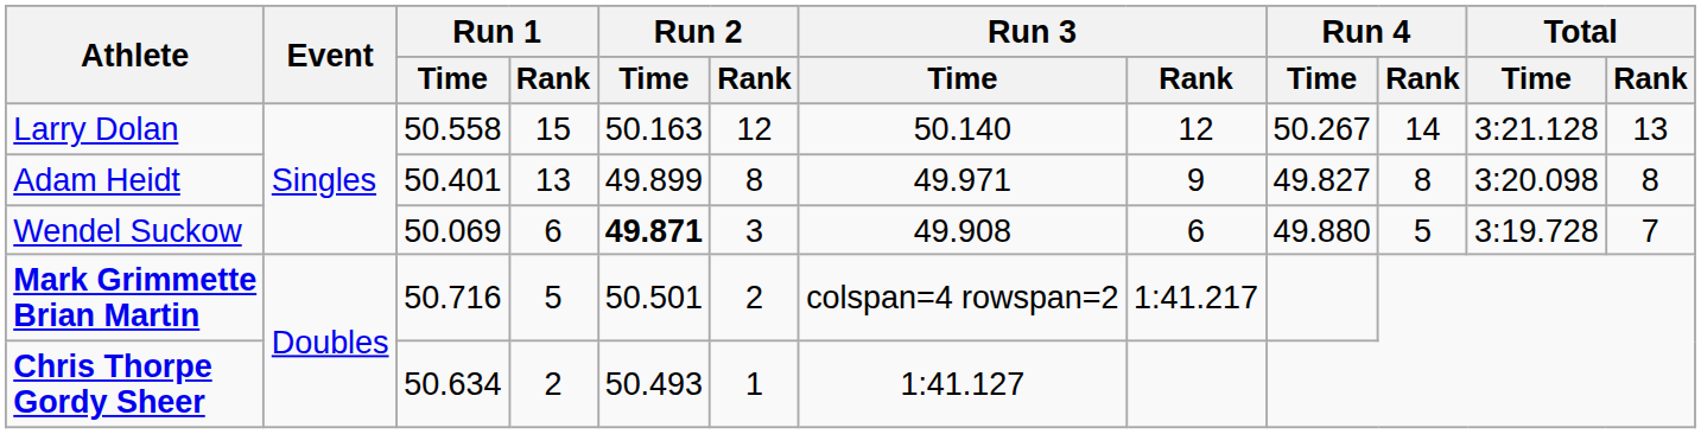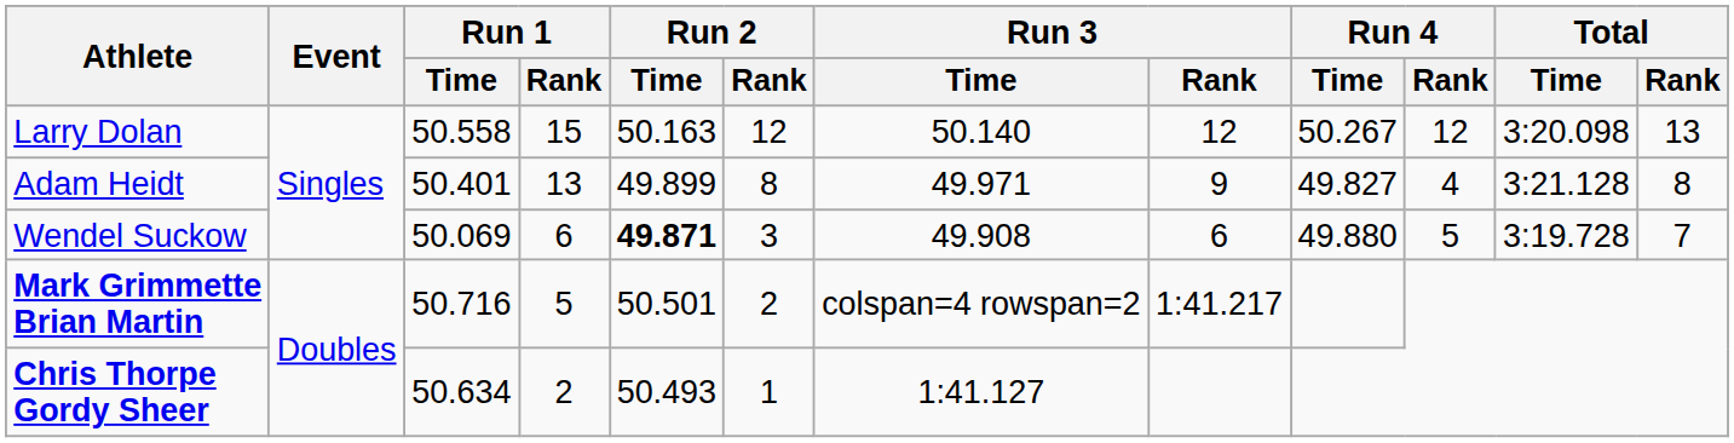Larry Dolan | Run 4 / Rank: 14 -> 12
Larry Dolan | Total / Time: 3:21.128 -> 3:20.098
Adam Heidt | Run 4 / Rank: 8 -> 4
Adam Heidt | Total / Time: 3:20.098 -> 3:21.128
